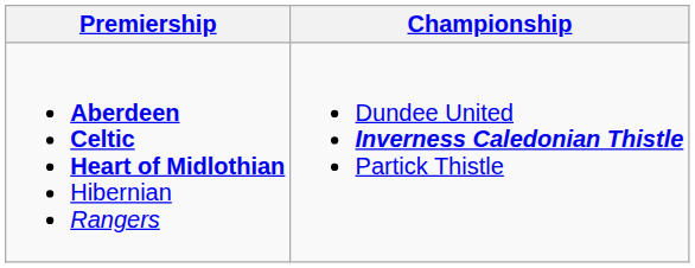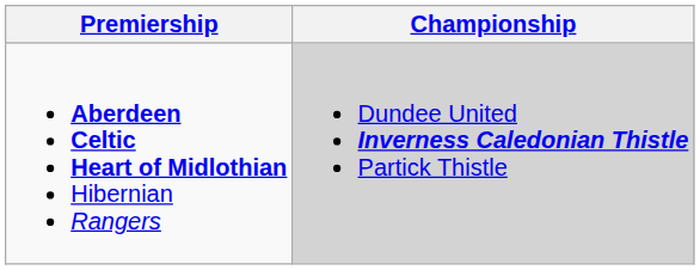Aberdeen Celtic Heart of Midlothian Hibernian Rangers | Championship: no background -> lightgrey background
